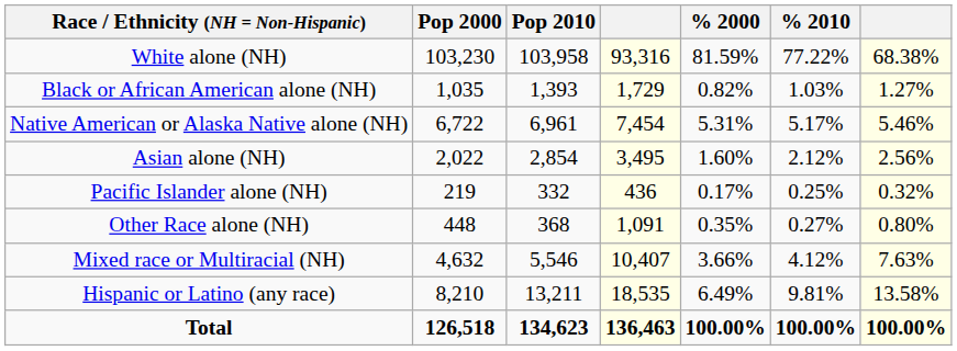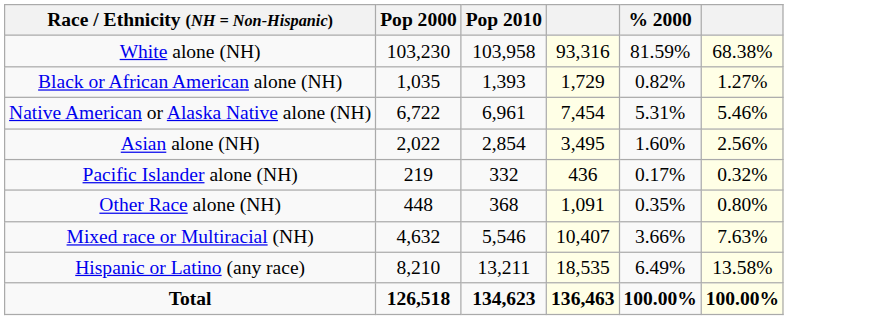- column: % 2010 | 77.22% | 1.03% | 5.17% | 2.12% | 0.25% | 0.27% | 4.12% | 9.81% | 100.00%
